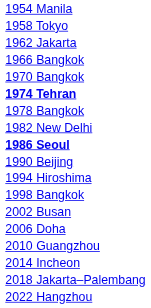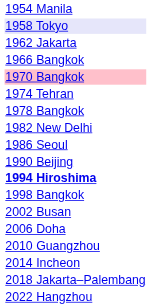1958 Tokyo | column 1: no background -> lavender background
1970 Bangkok | column 1: no background -> pink background
1974 Tehran | column 1: bold -> normal
1986 Seoul | column 1: bold -> normal
1994 Hiroshima | column 1: normal -> bold
